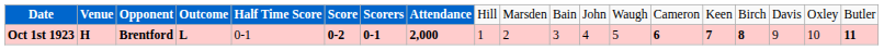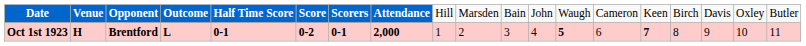Oct 1st 1923 | column 5: normal -> bold
Oct 1st 1923 | column 13: normal -> bold
Oct 1st 1923 | column 14: bold -> normal
Oct 1st 1923 | column 16: bold -> normal
Oct 1st 1923 | column 19: bold -> normal
